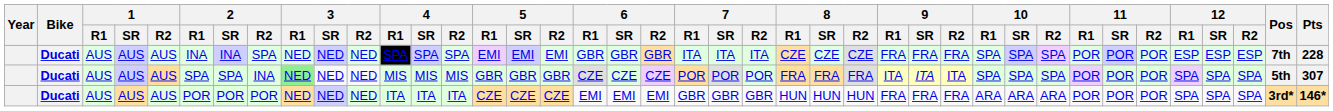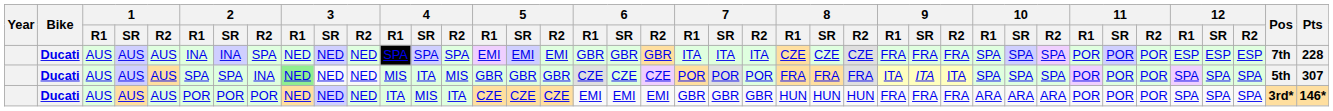row 4 | 4 / SR: MIS -> ITA
row 5 | 4 / SR: ITA -> MIS
